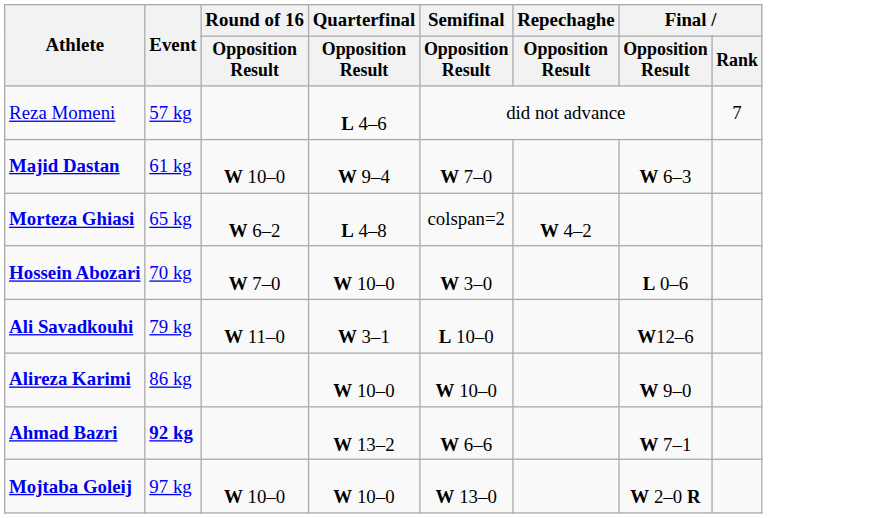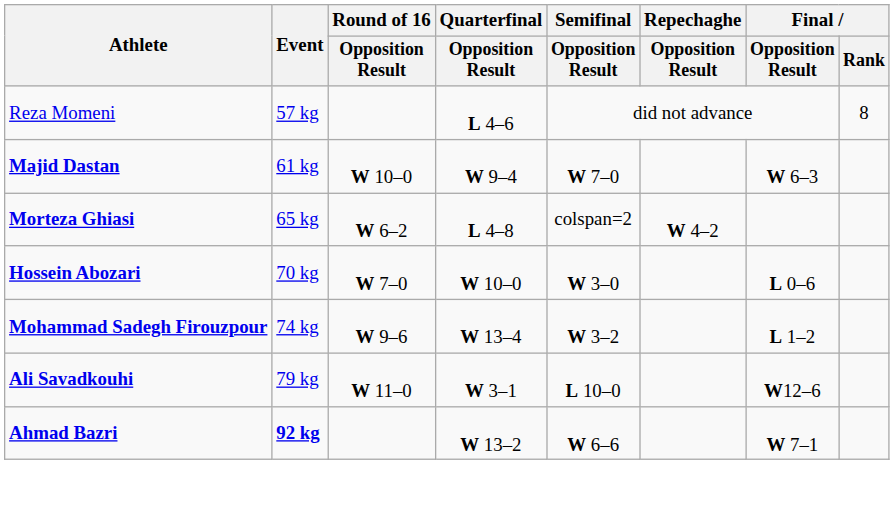Reza Momeni | Final / Rank: 7 -> 8
+ row: Mohammad Sadegh Firouzpour | 74 kg | W 9–6 | W 13–4 | W 3–2 | L 1–2
- row: Alireza Karimi | 86 kg | W 10–0 | W 10–0 | W 9–0
- row: Mojtaba Goleij | 97 kg | W 10–0 | W 10–0 | W 13–0 | W 2–0 R
